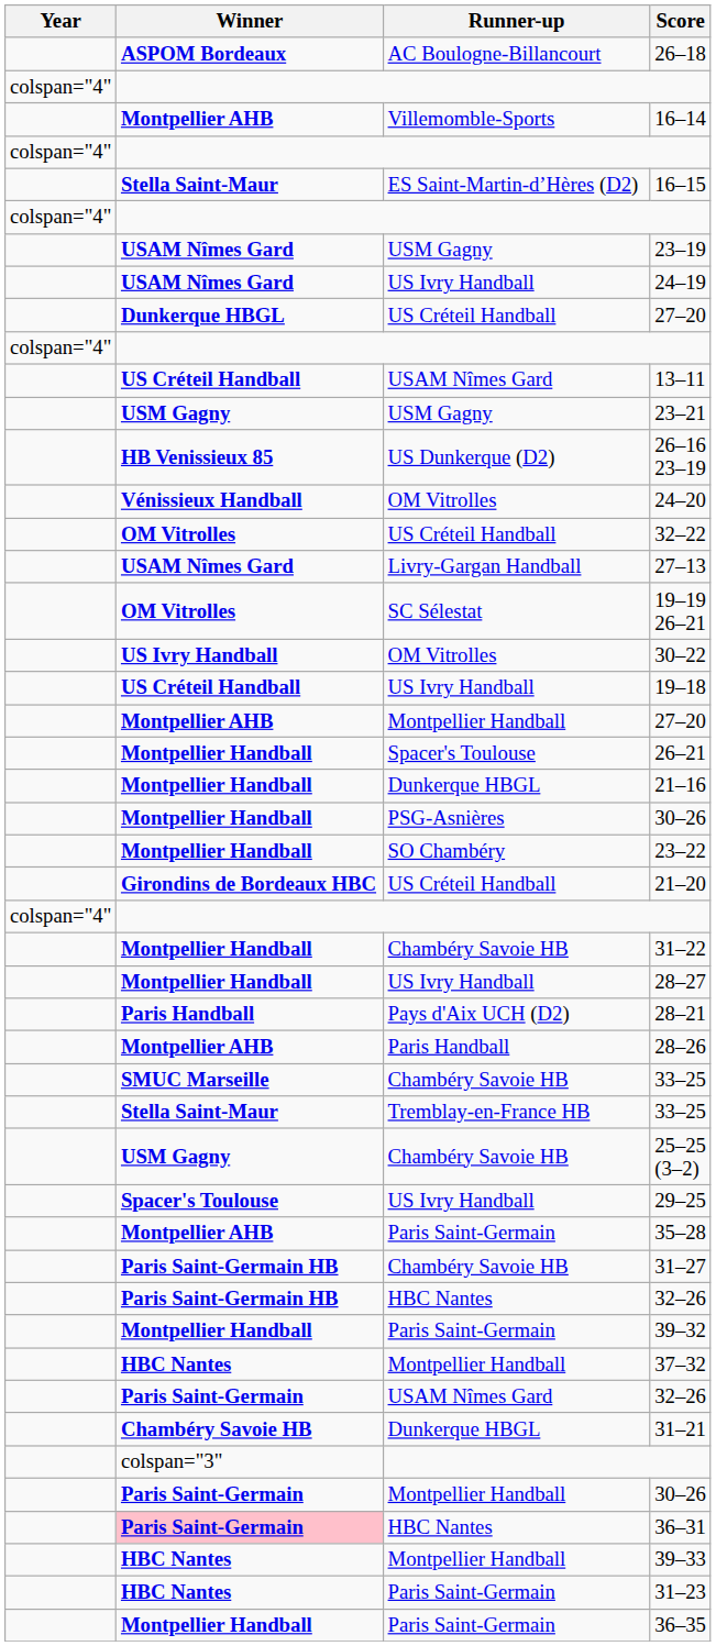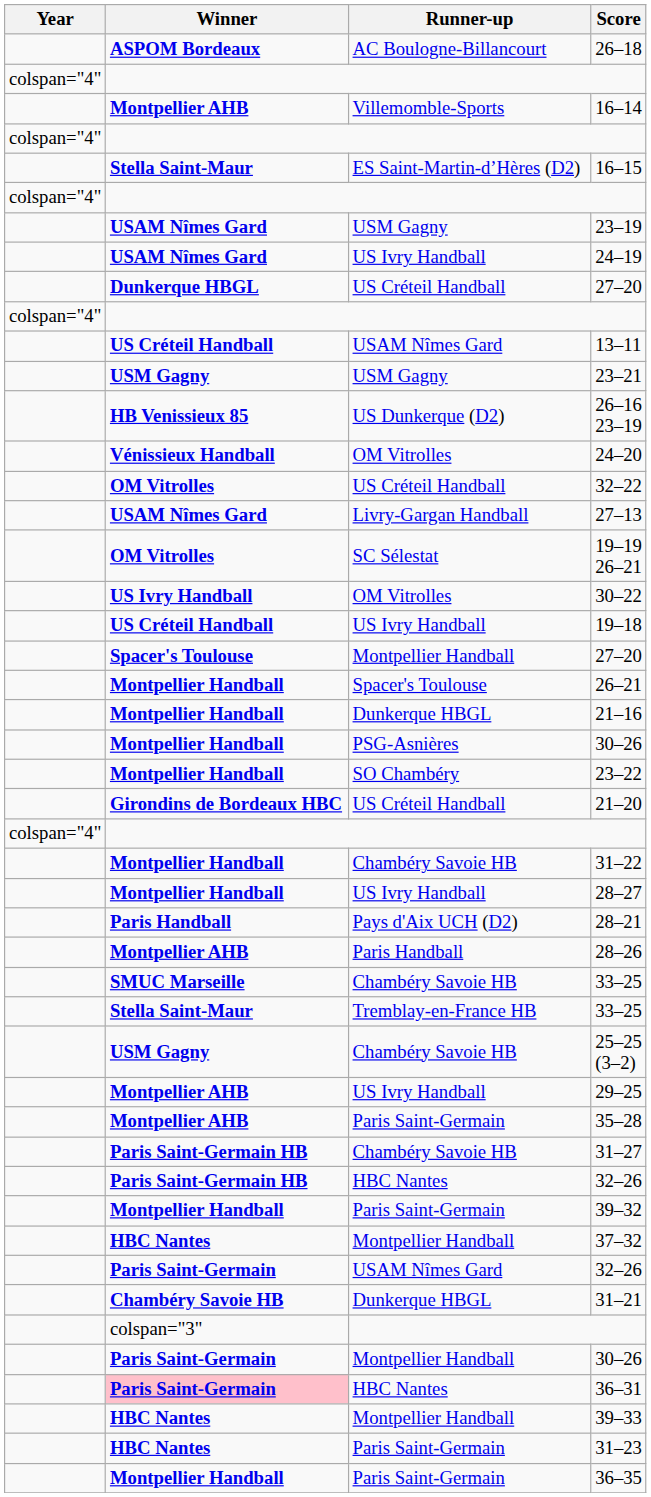Montpellier Handball / 27–20 | Winner: Montpellier AHB -> Spacer's Toulouse
29–25 | Winner: Spacer's Toulouse -> Montpellier AHB
